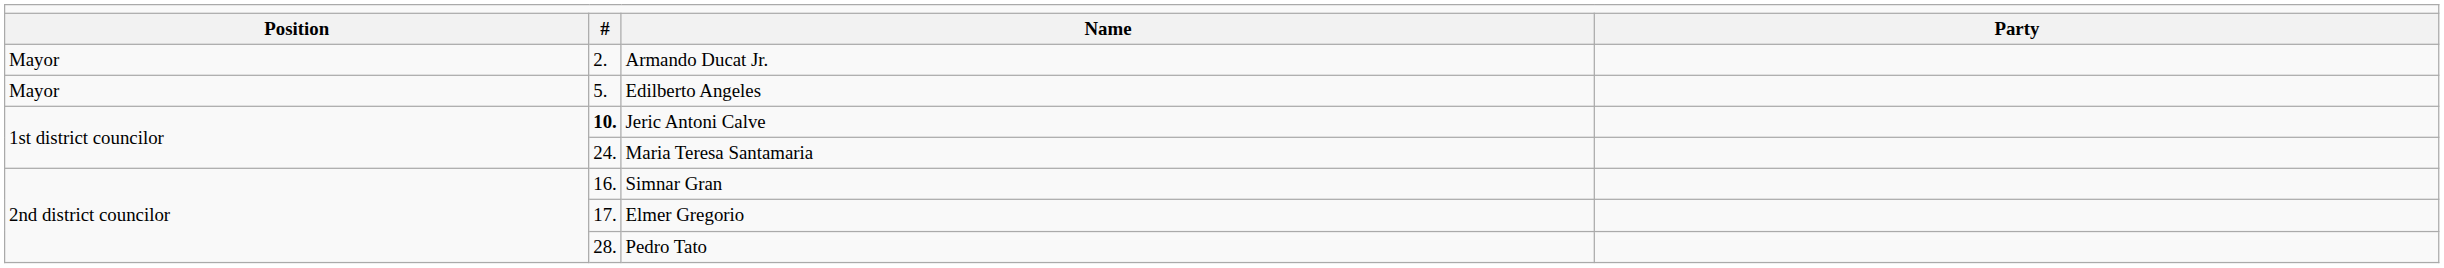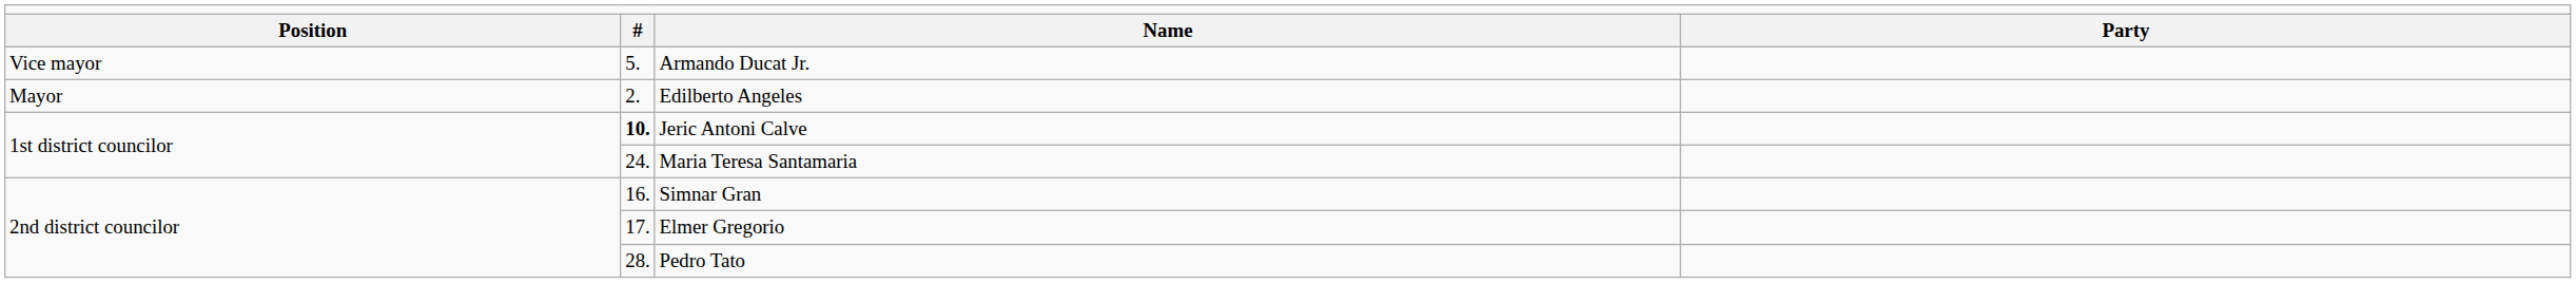Armando Ducat Jr. | column 1: Mayor -> Vice mayor
Armando Ducat Jr. | column 2: 2. -> 5.
Edilberto Angeles | column 2: 5. -> 2.
